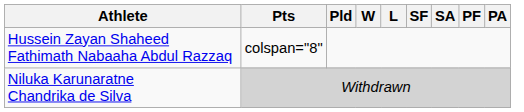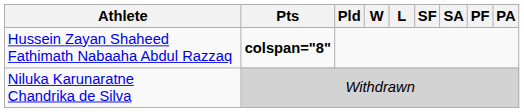Hussein Zayan Shaheed Fathimath Nabaaha Abdul Razzaq | Pts: normal -> bold
